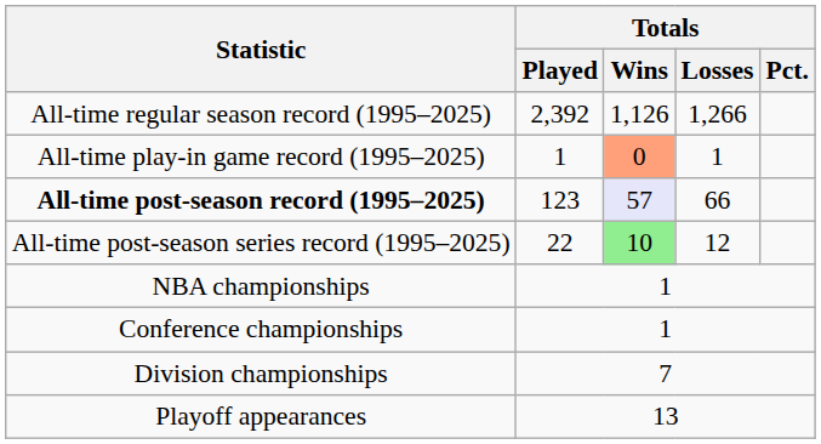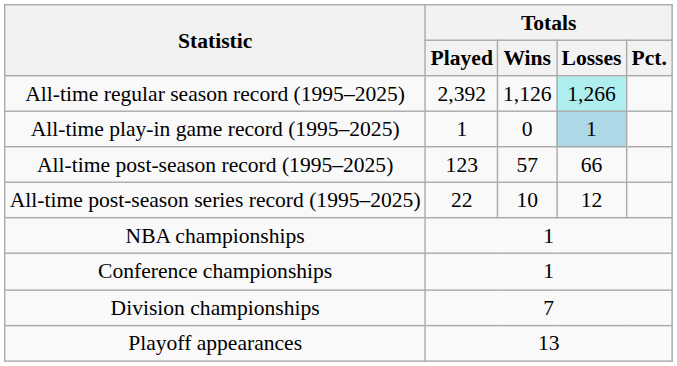All-time regular season record (1995–2025) | Totals / Losses: no background -> paleturquoise background
All-time play-in game record (1995–2025) | Totals / Wins: lightsalmon background -> no background
All-time play-in game record (1995–2025) | Totals / Losses: no background -> lightblue background
All-time post-season record (1995–2025) | Statistic: bold -> normal
All-time post-season record (1995–2025) | Totals / Wins: lavender background -> no background
All-time post-season series record (1995–2025) | Totals / Wins: lightgreen background -> no background
